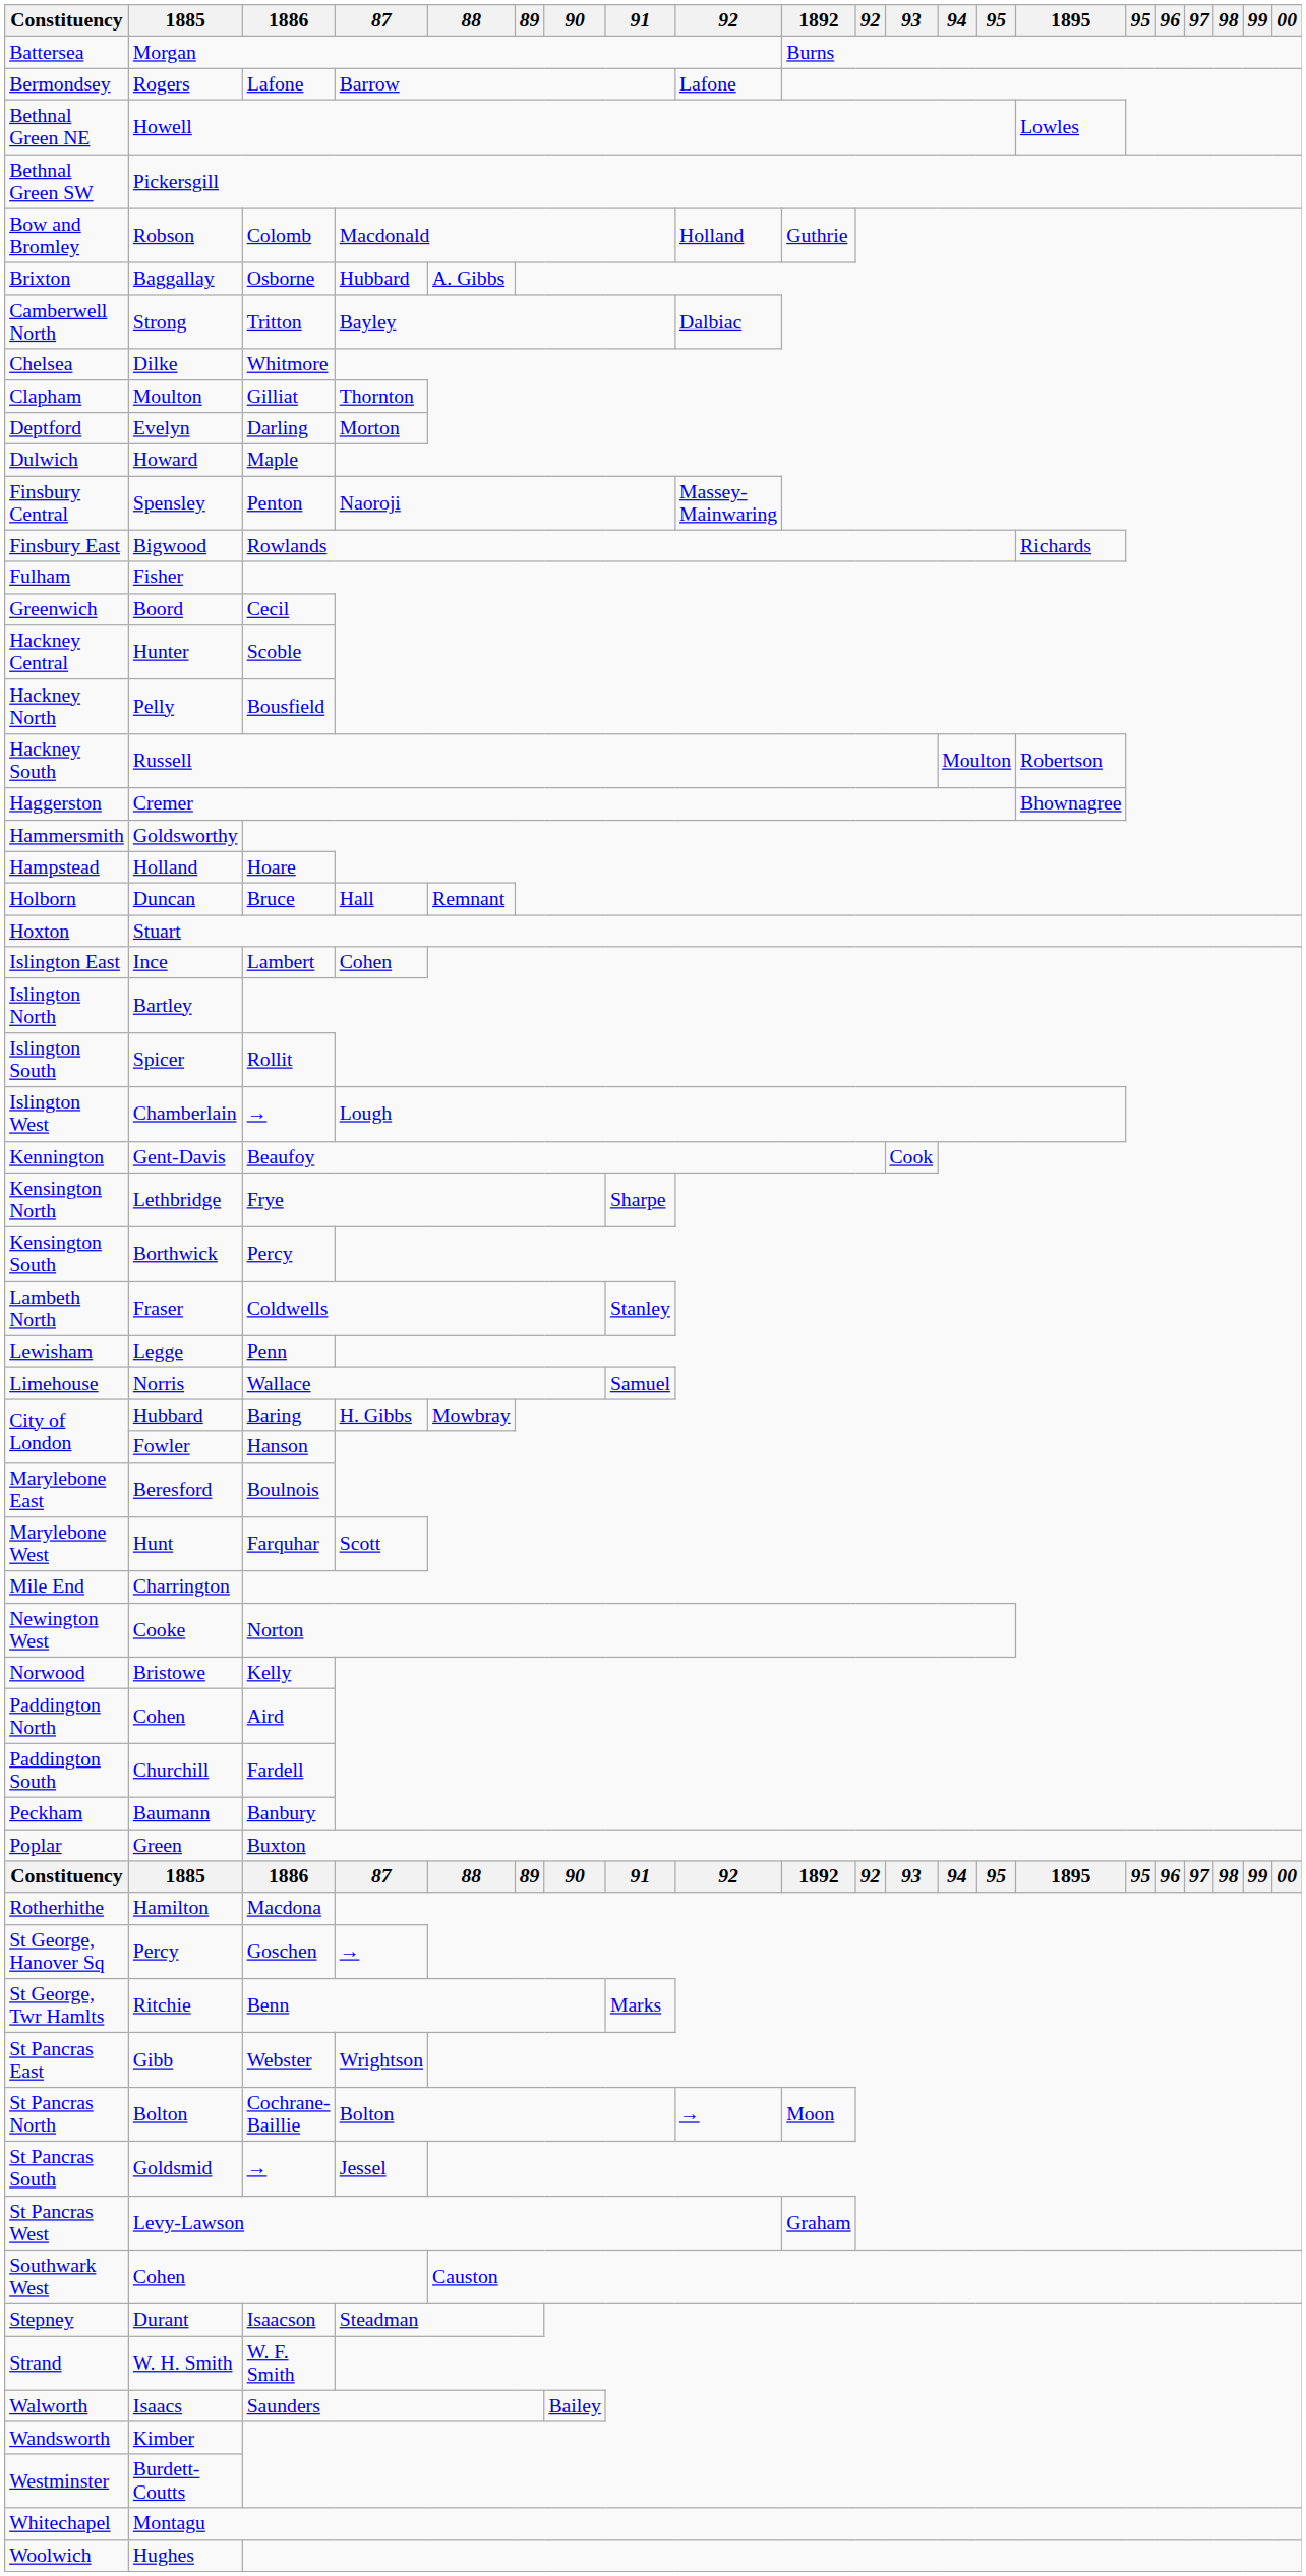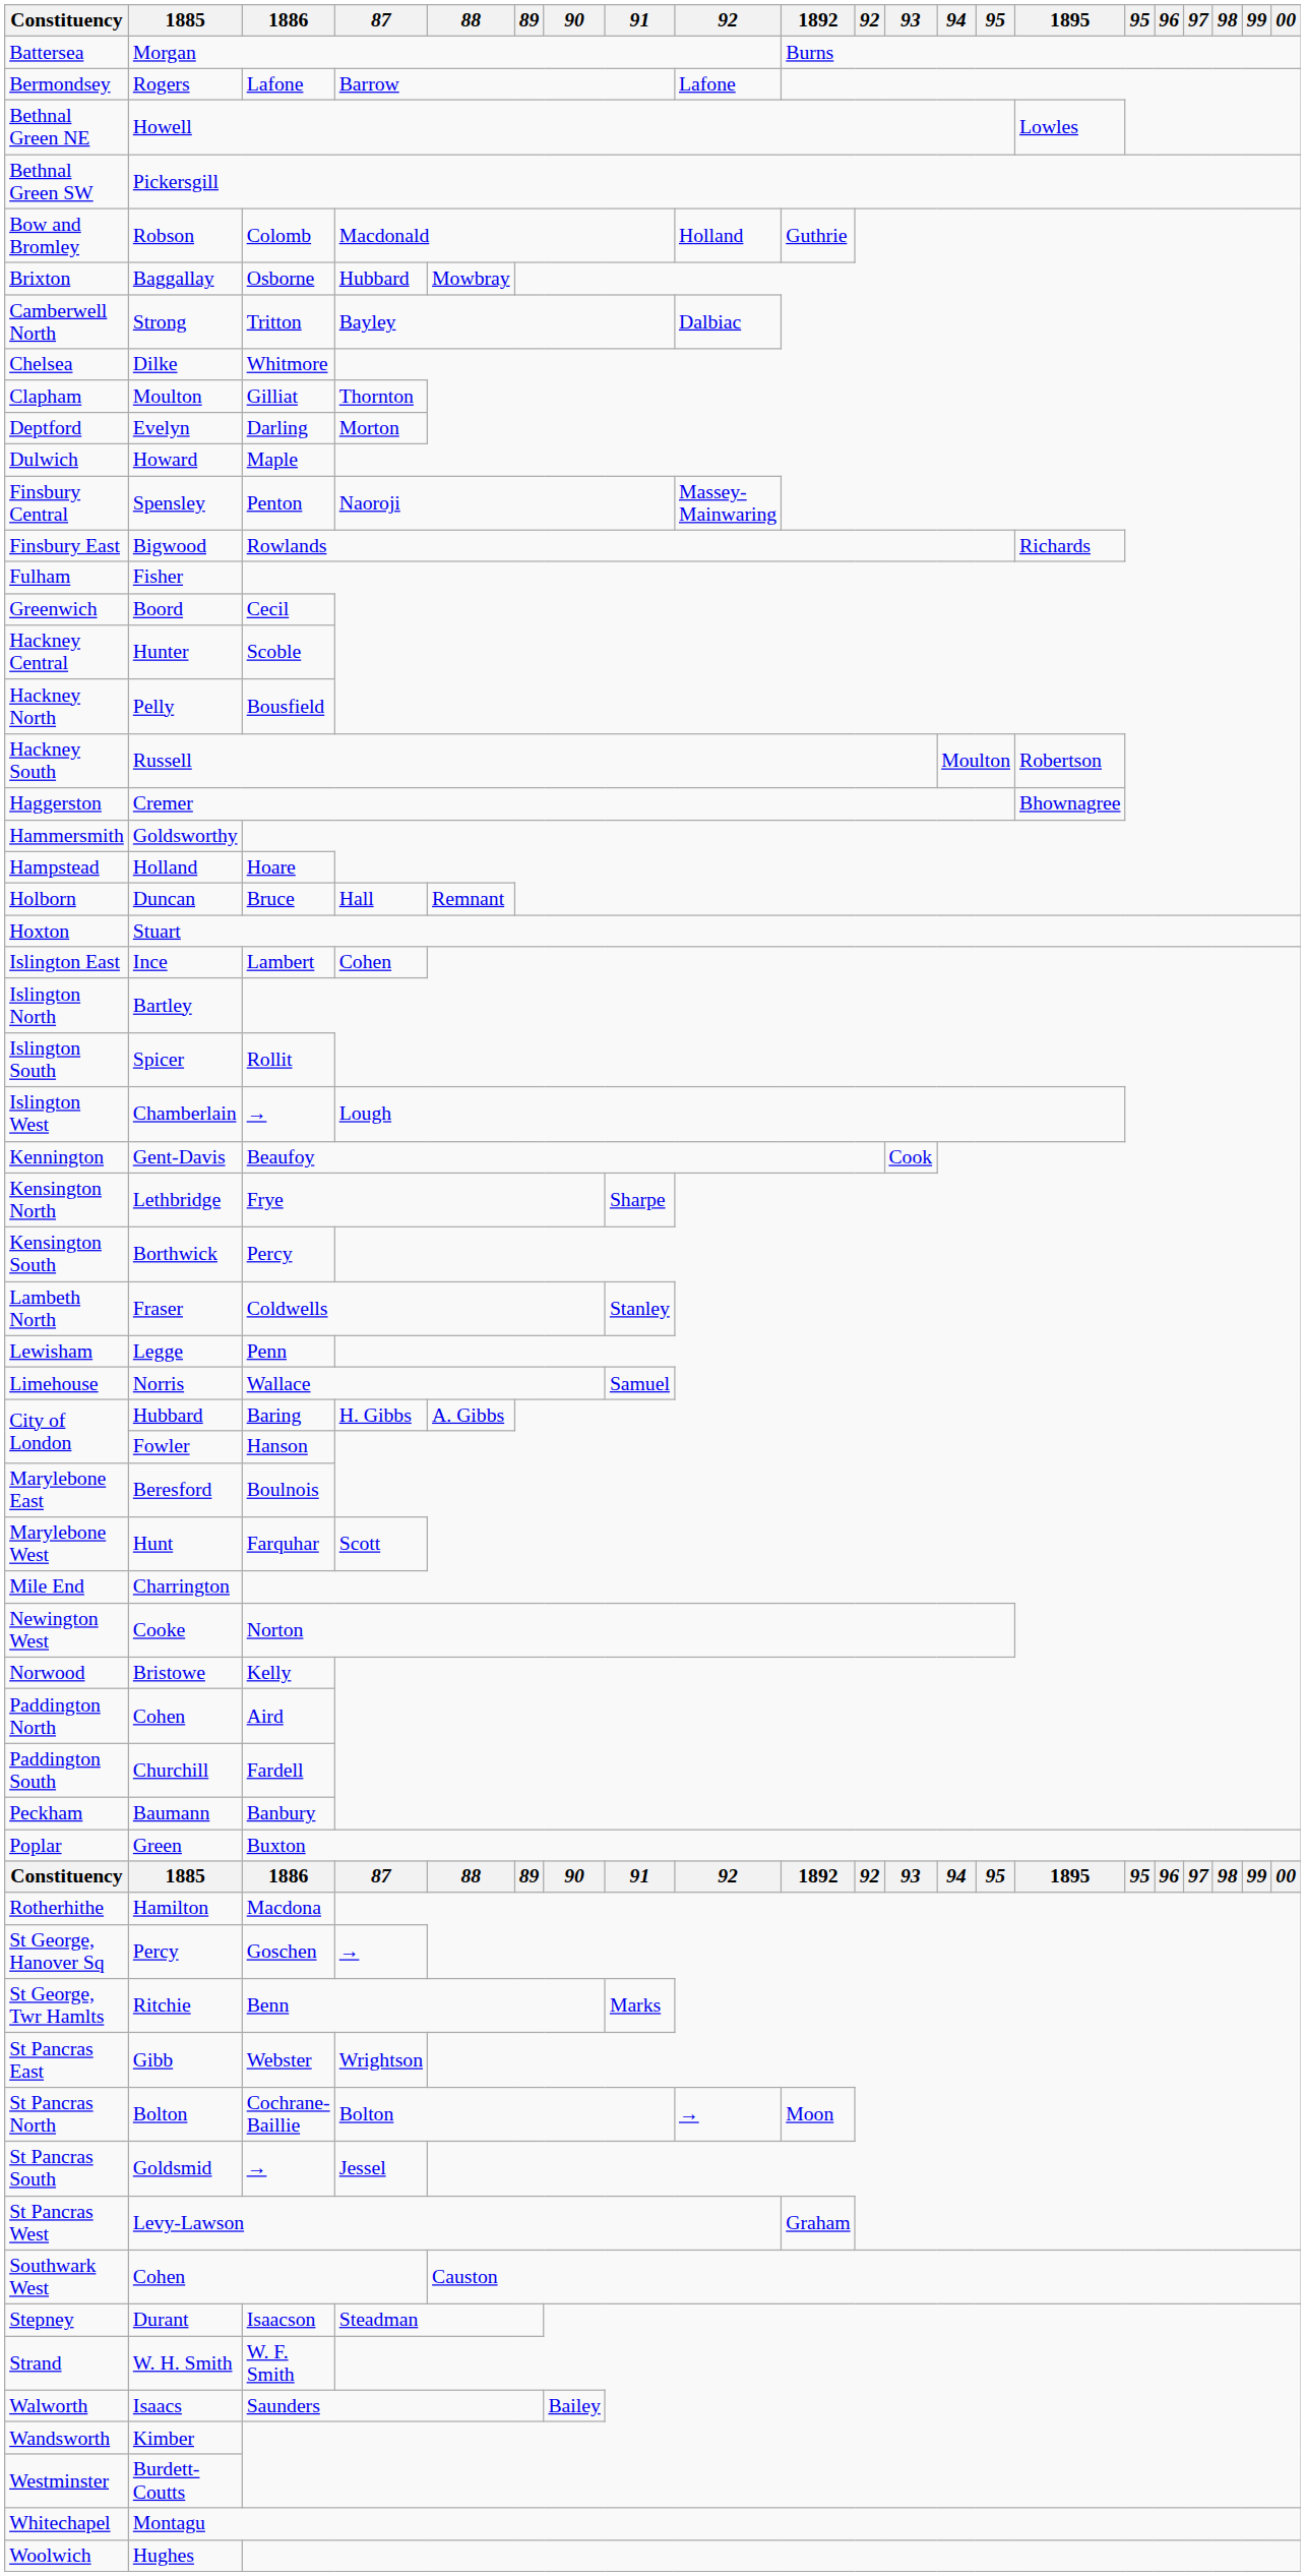Brixton | 88: A. Gibbs -> Mowbray
City of London / Hubbard | 88: Mowbray -> A. Gibbs
